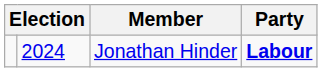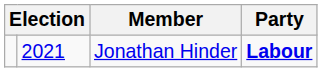Jonathan Hinder | column 2: 2024 -> 2021
